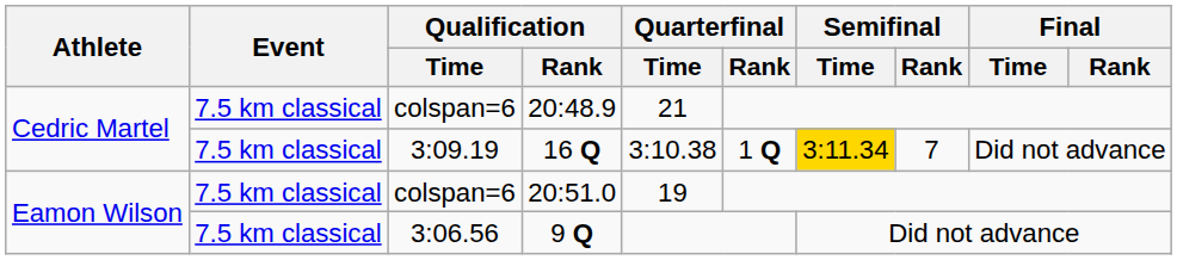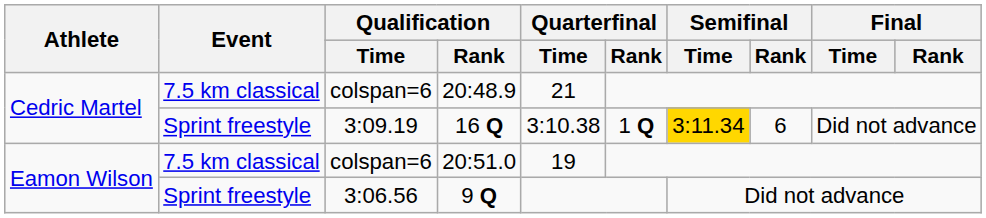16 Q | Event: 7.5 km classical -> Sprint freestyle
16 Q | Semifinal / Rank: 7 -> 6
9 Q | Event: 7.5 km classical -> Sprint freestyle
